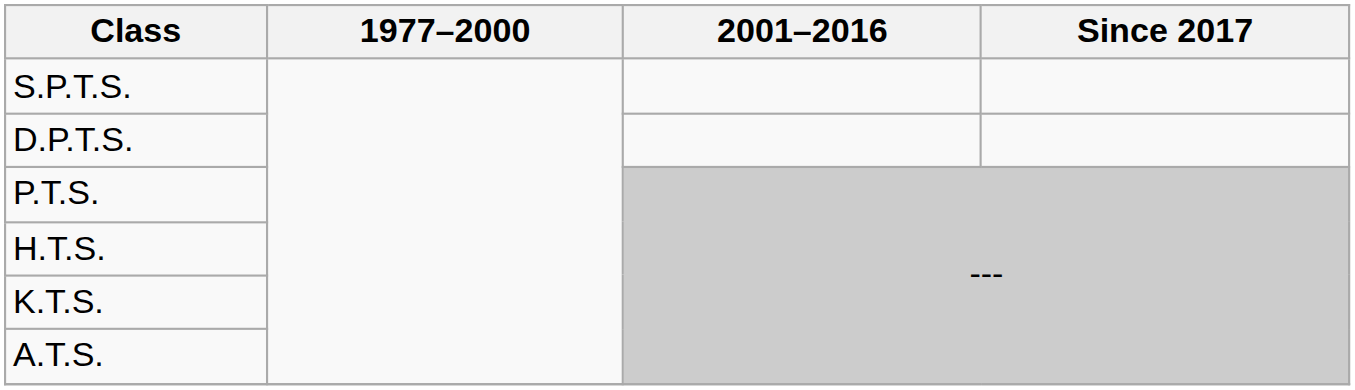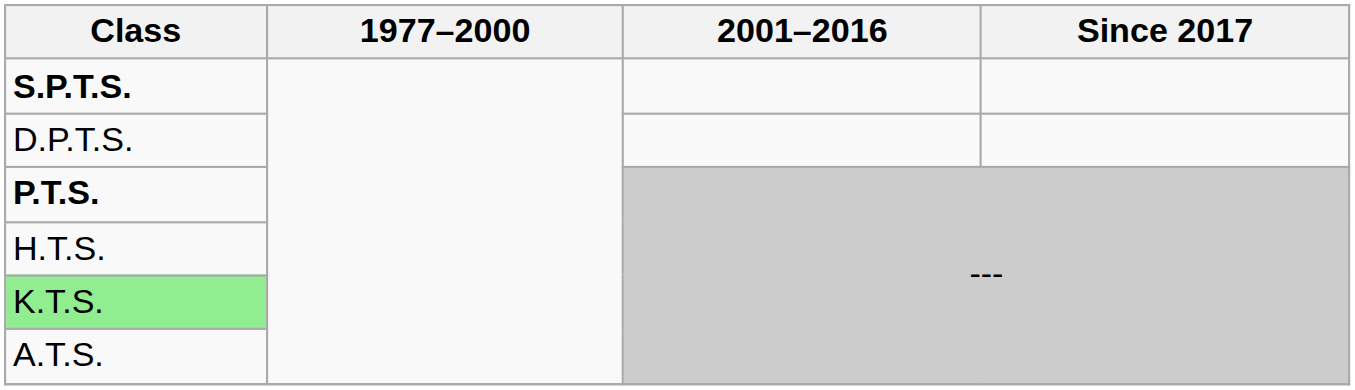S.P.T.S. | Class: normal -> bold
P.T.S. | Class: normal -> bold
K.T.S. | Class: no background -> lightgreen background
